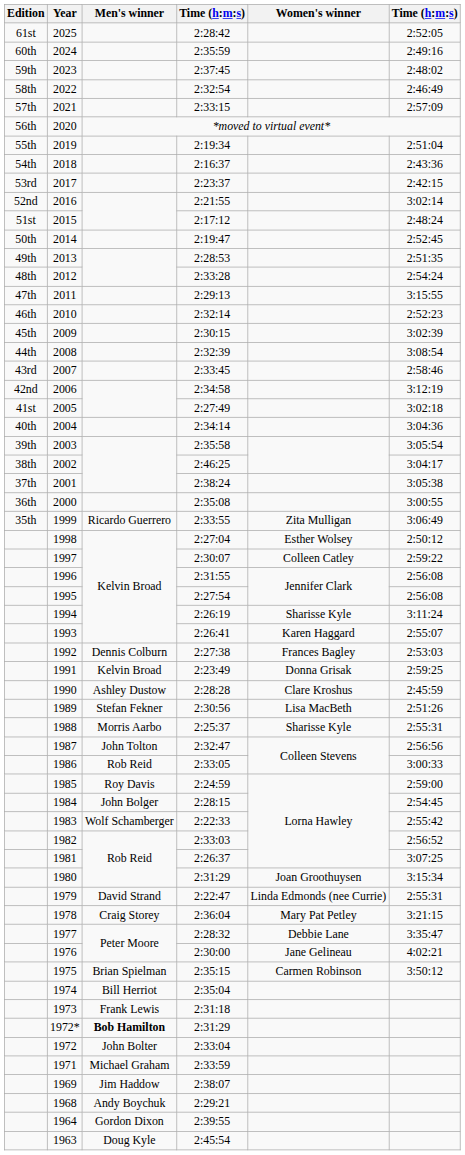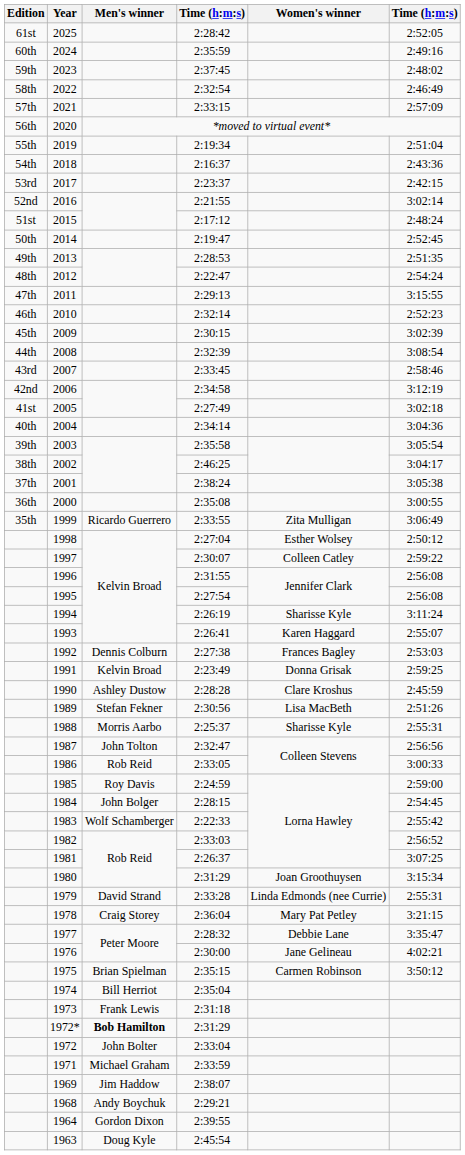2012 | column 4: 2:33:28 -> 2:22:47
1979 | column 4: 2:22:47 -> 2:33:28
